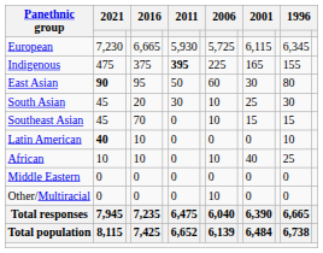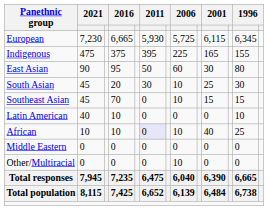Indigenous | column 6: bold -> normal
East Asian | column 2: bold -> normal
Latin American | column 2: bold -> normal
African | column 6: no background -> lavender background
